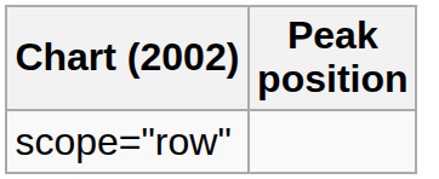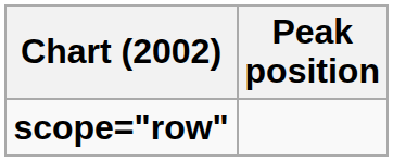scope="row" | Chart (2002): normal -> bold
